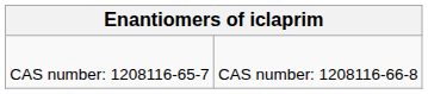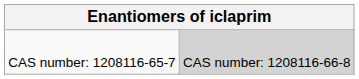CAS number: 1208116-65-7 | column 2: no background -> lightgrey background
